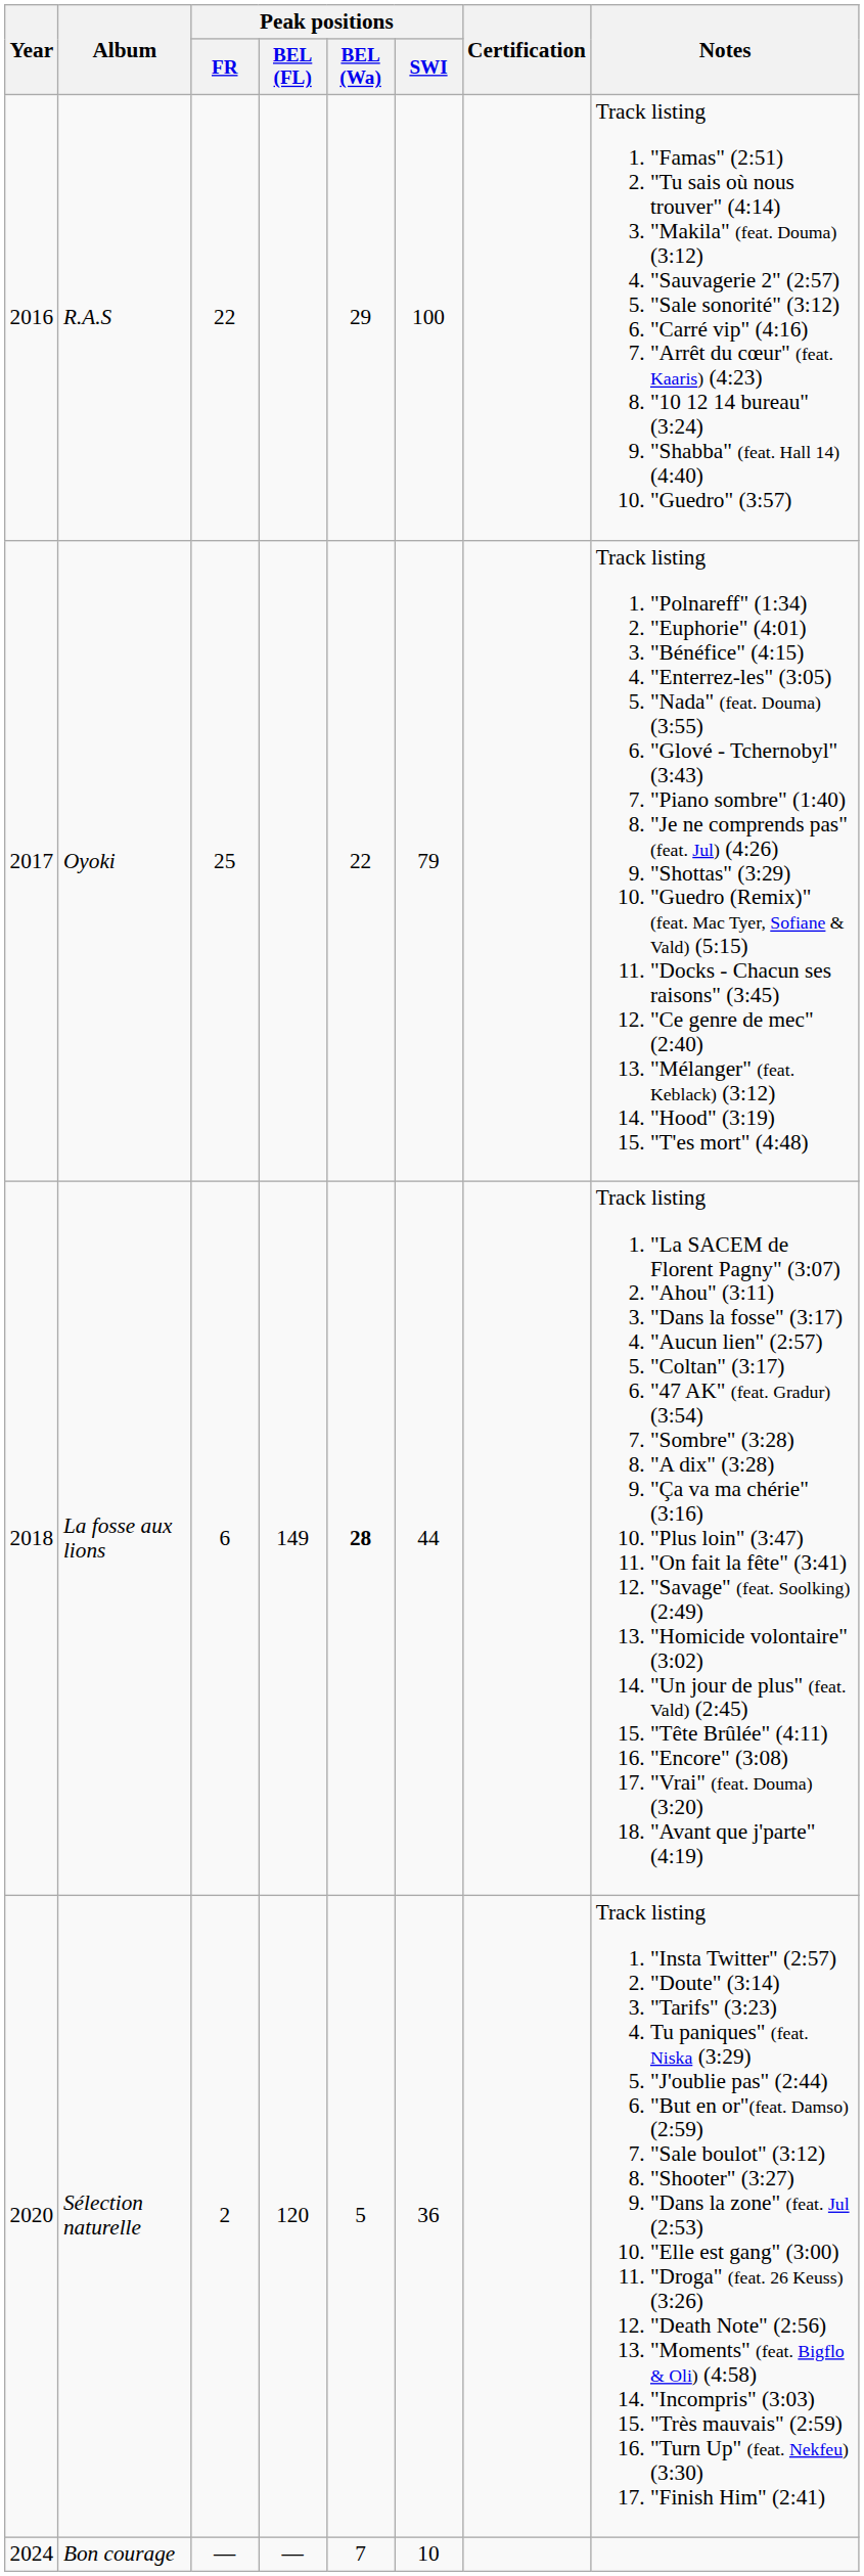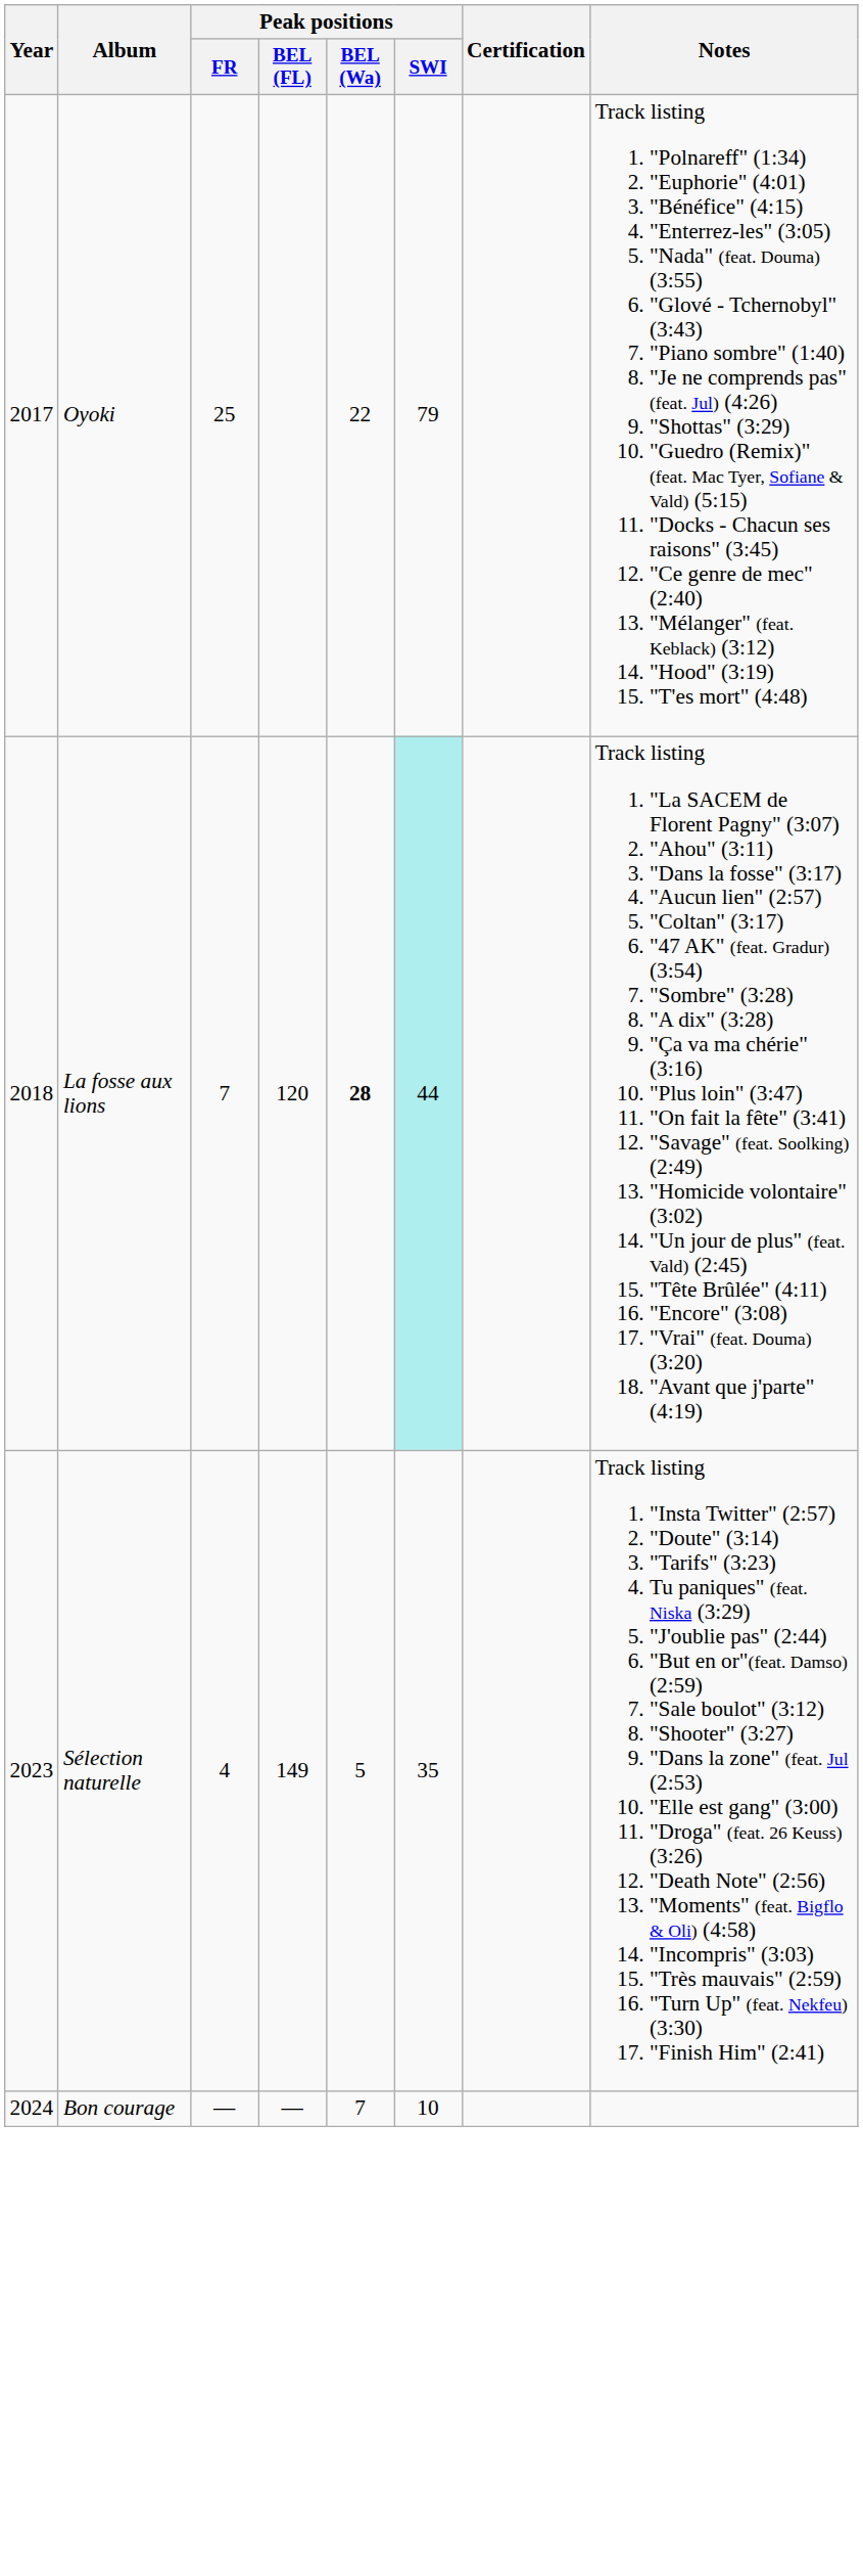- row: 2016 | R.A.S | 22 | 29 | 100 | Track listing "Famas" (2:51) "Tu sais où nous trouver" (4:14) "Makila" (feat. Douma) (3:12) "Sauvagerie 2" (2:57) "Sale sonorité" (3:12) "Carré vip" (4:16) "Arrêt du cœur" (feat. Kaaris) (4:23) "10 12 14 bureau" (3:24) "Shabba" (feat. Hall 14) (4:40) "Guedro" (3:57)
La fosse aux lions | Peak positions / FR: 6 -> 7
La fosse aux lions | Peak positions / BEL (FL): 149 -> 120
La fosse aux lions | Peak positions / SWI: no background -> paleturquoise background
Sélection naturelle | Year: 2020 -> 2023
Sélection naturelle | Peak positions / FR: 2 -> 4
Sélection naturelle | Peak positions / BEL (FL): 120 -> 149
Sélection naturelle | Peak positions / SWI: 36 -> 35
